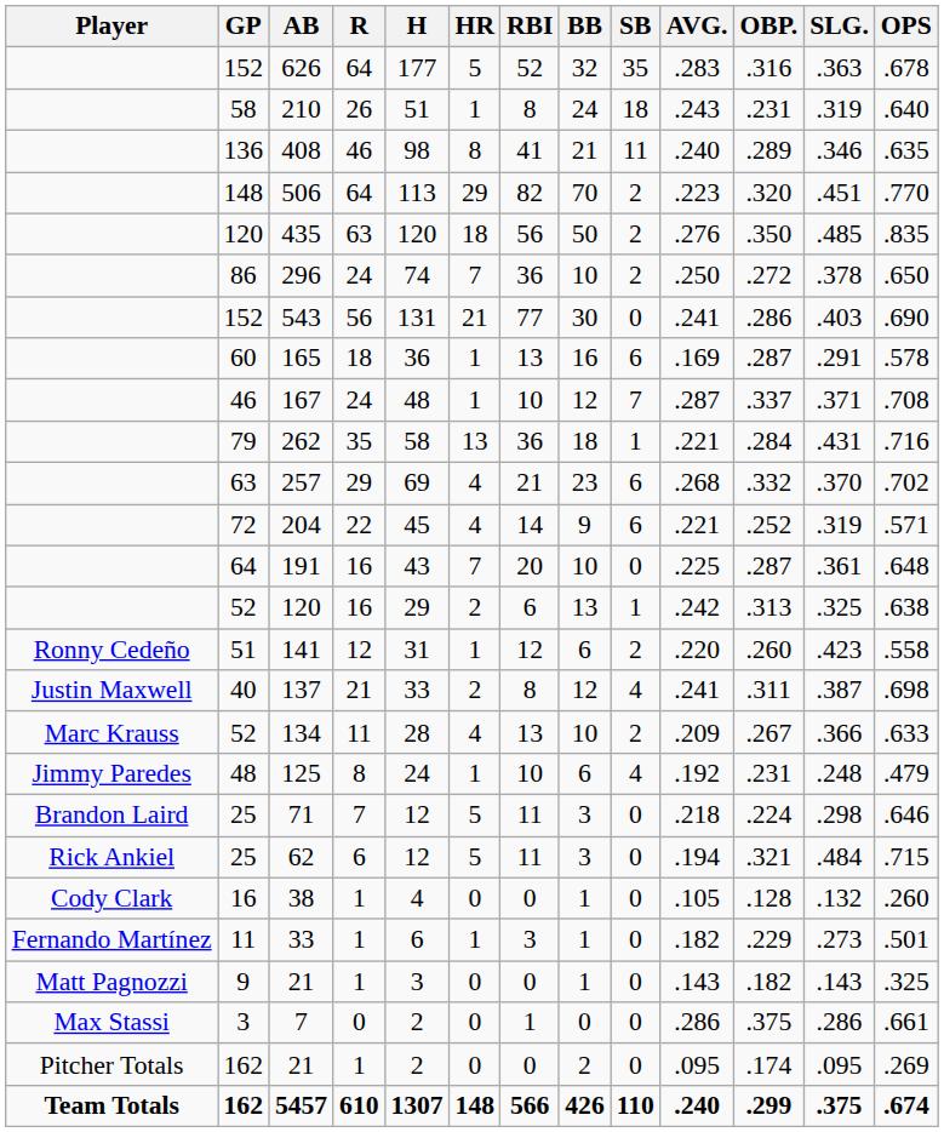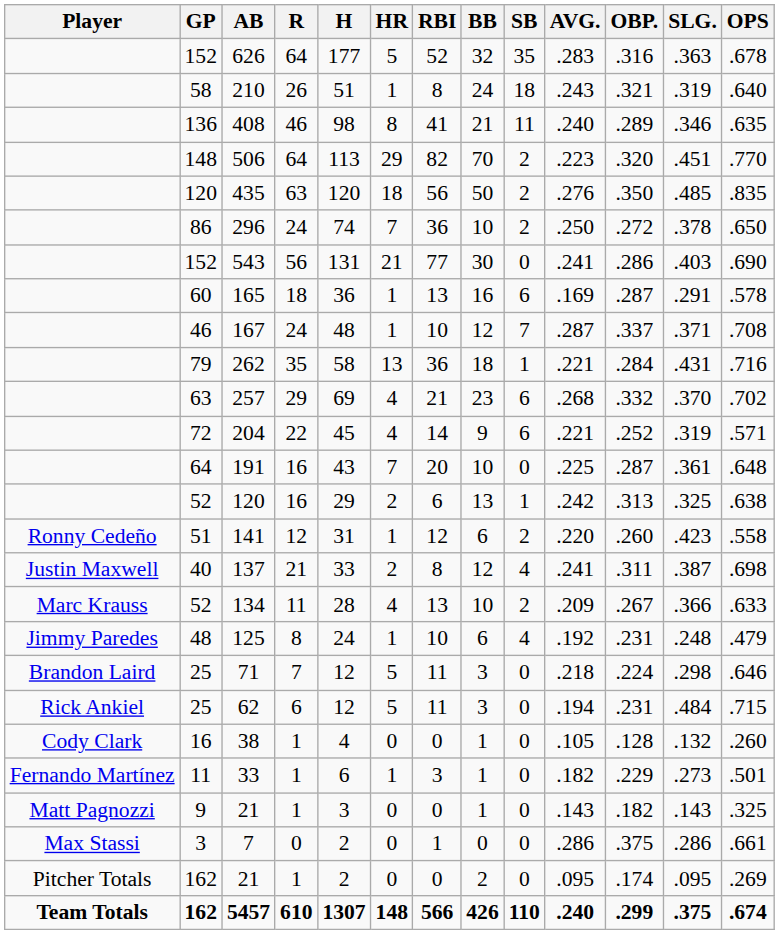210 | OBP.: .231 -> .321
62 | OBP.: .321 -> .231
